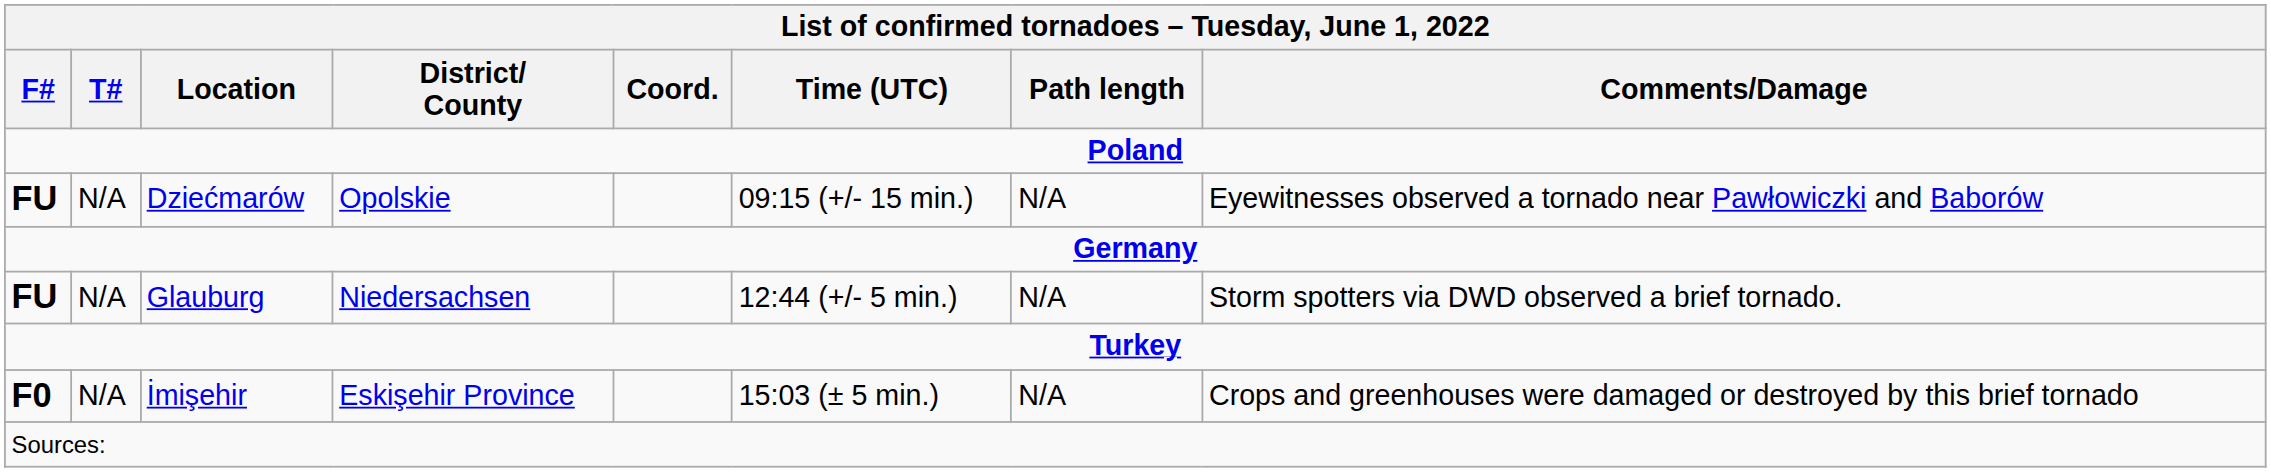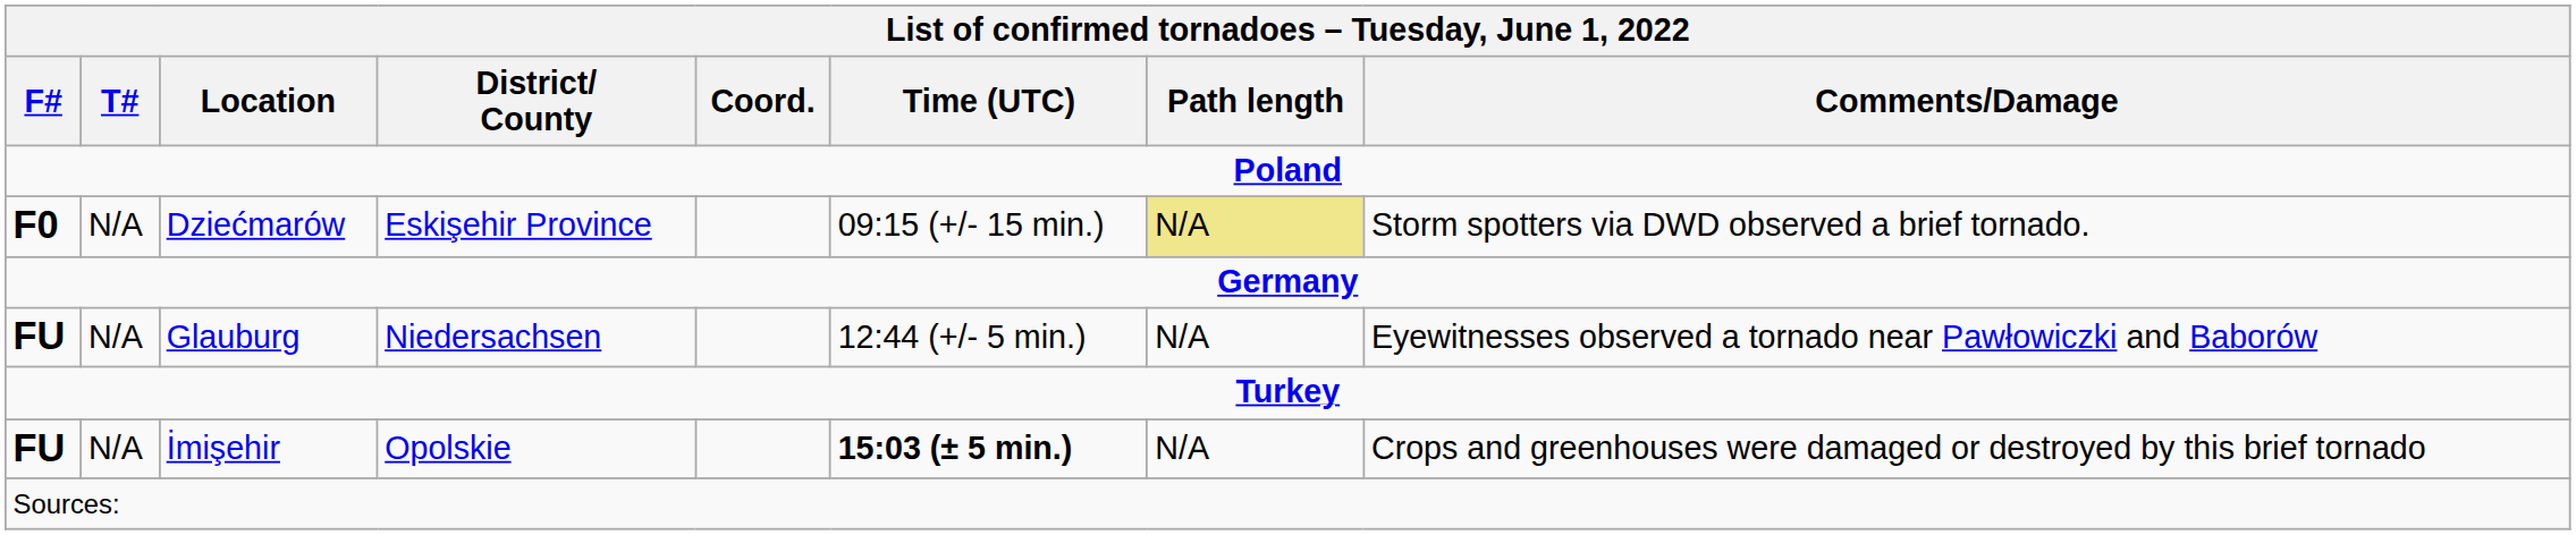Dziećmarów | F#: FU -> F0
Dziećmarów | District/ County: Opolskie -> Eskişehir Province
Dziećmarów | Path length: no background -> khaki background
Dziećmarów | Comments/Damage: Eyewitnesses observed a tornado near Pawłowiczki and Baborów -> Storm spotters via DWD observed a brief tornado.
Glauburg | Comments/Damage: Storm spotters via DWD observed a brief tornado. -> Eyewitnesses observed a tornado near Pawłowiczki and Baborów
İmişehir | F#: F0 -> FU
İmişehir | District/ County: Eskişehir Province -> Opolskie
İmişehir | Time (UTC): normal -> bold
